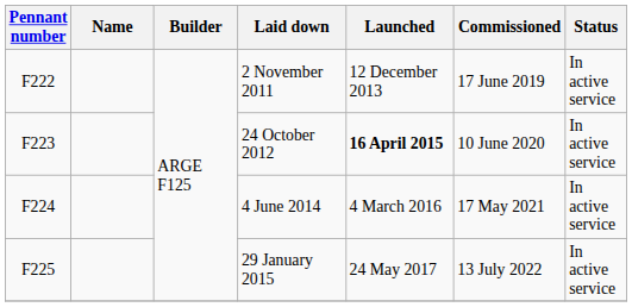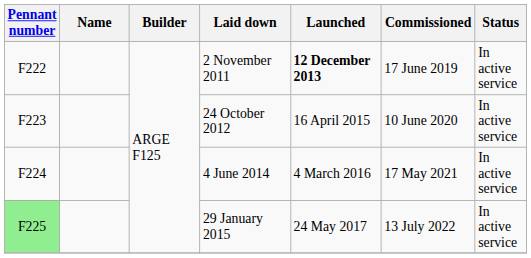2 November 2011 | Launched: normal -> bold
24 October 2012 | Launched: bold -> normal
29 January 2015 | Pennant number: no background -> lightgreen background
